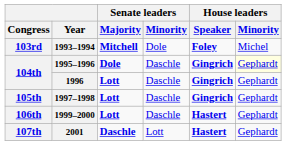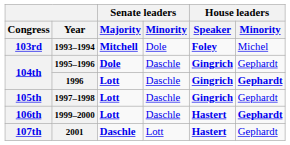1995–1996 | House leaders / Minority: lightyellow background -> no background
1996 | House leaders / Minority: normal -> bold
1999–2000 | House leaders / Minority: normal -> bold
